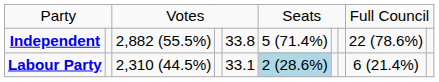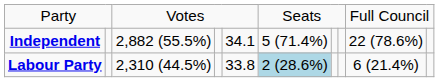Independent | column 5: 33.8 -> 34.1
Labour Party | column 5: 33.1 -> 33.8
